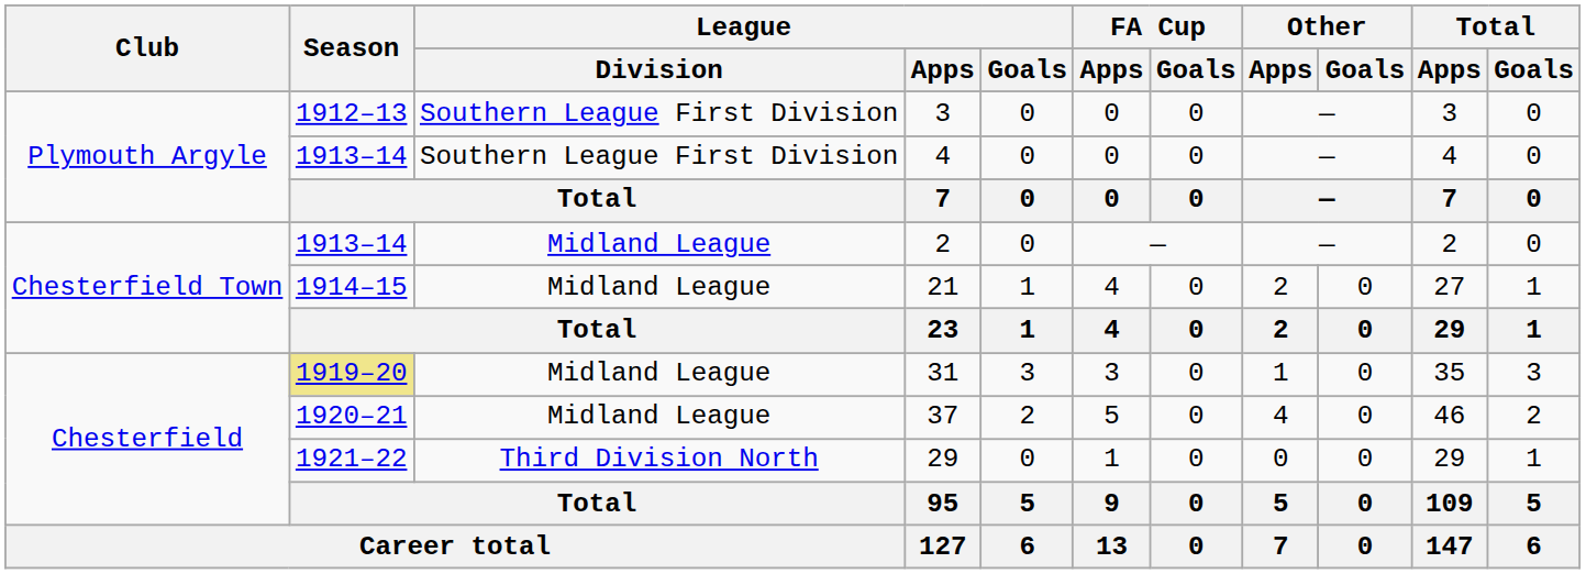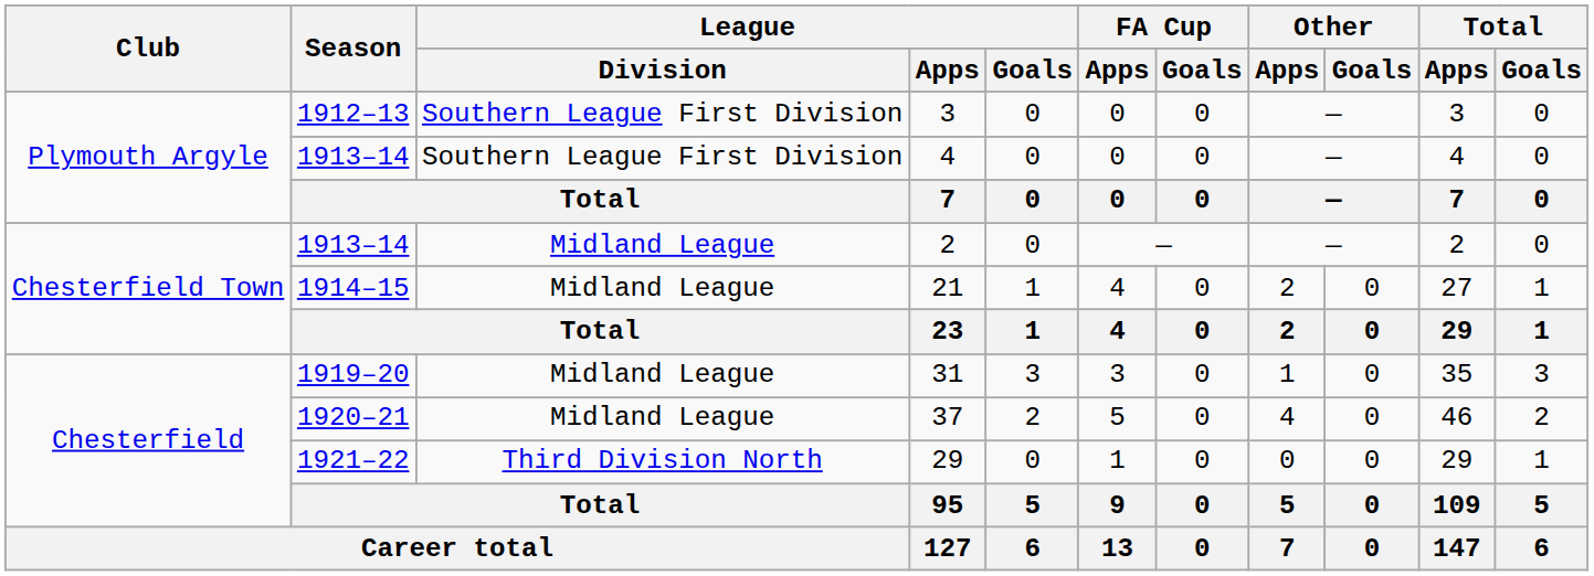31 | Season: khaki background -> no background
